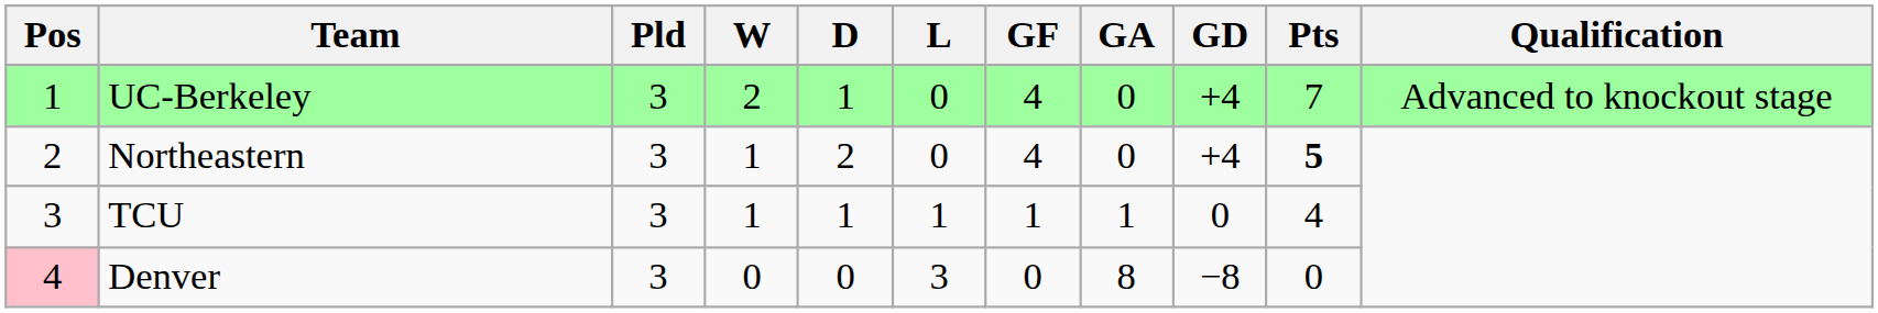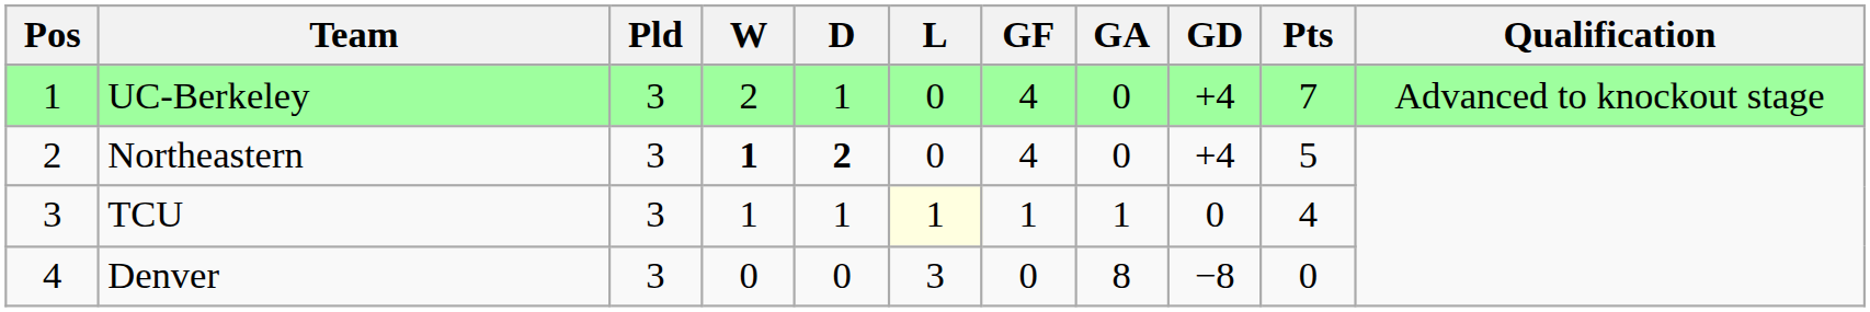Northeastern | W: normal -> bold
Northeastern | D: normal -> bold
Northeastern | Pts: bold -> normal
TCU | L: no background -> lightyellow background
Denver | Pos: pink background -> no background
